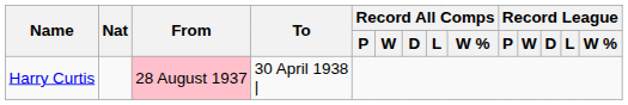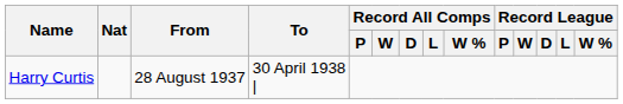Harry Curtis | From: pink background -> no background
